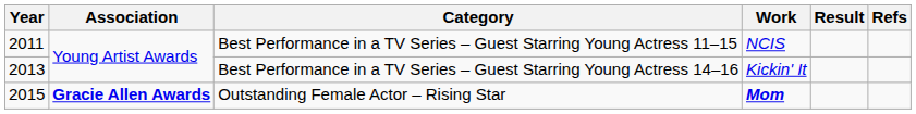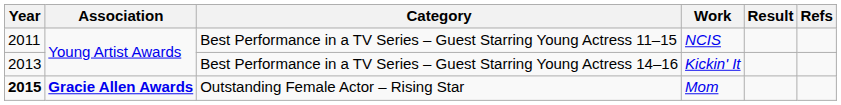Outstanding Female Actor – Rising Star | Year: normal -> bold
Outstanding Female Actor – Rising Star | Work: bold -> normal
